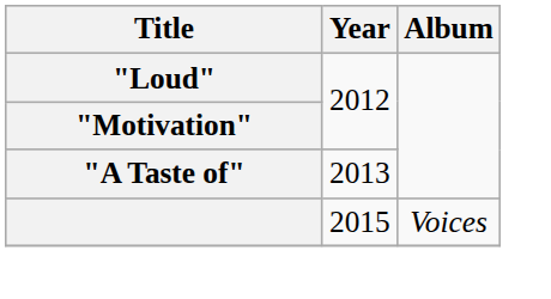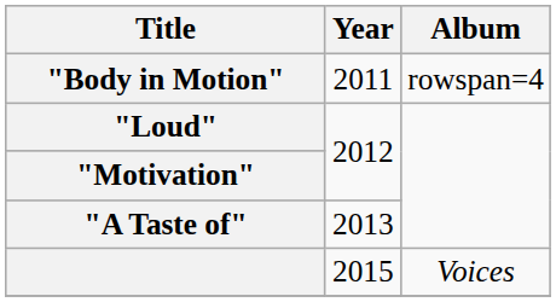+ row: "Body in Motion" | 2011 | rowspan=4
